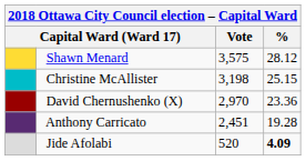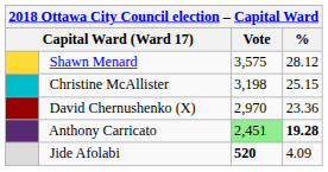Anthony Carricato | Vote: no background -> lightgreen background
Anthony Carricato | %: normal -> bold
Jide Afolabi | Vote: normal -> bold
Jide Afolabi | %: bold -> normal
